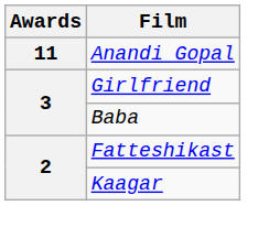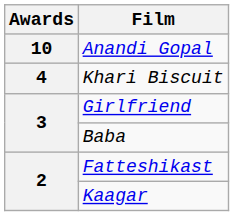Anandi Gopal | Awards: 11 -> 10
+ row: 4 | Khari Biscuit
